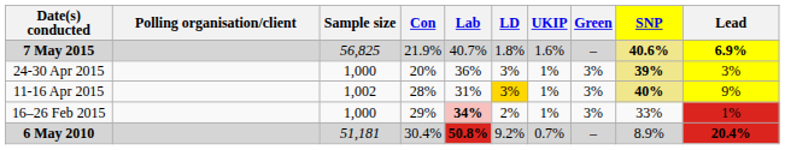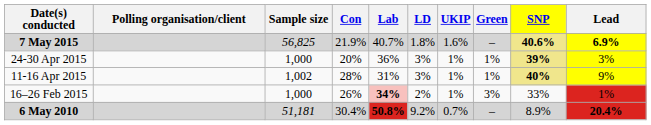24-30 Apr 2015 | Green: 3% -> 1%
11-16 Apr 2015 | LD: gold background -> no background
11-16 Apr 2015 | Green: 3% -> 1%
16–26 Feb 2015 | Con: 29% -> 26%
